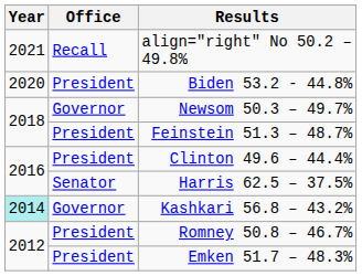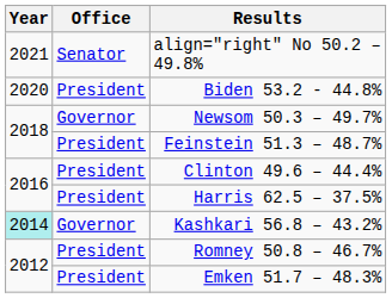align="right" No 50.2 – 49.8% | Office: Recall -> Senator
Harris 62.5 – 37.5% | Office: Senator -> President
